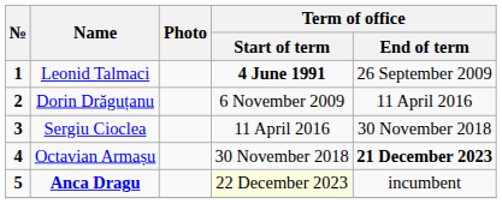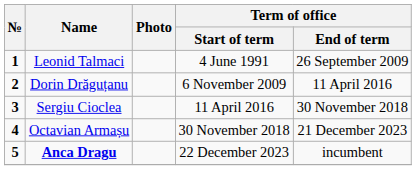Leonid Talmaci | Term of office / Start of term: bold -> normal
Octavian Armașu | Term of office / End of term: bold -> normal
Anca Dragu | Term of office / Start of term: lightyellow background -> no background
